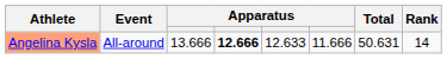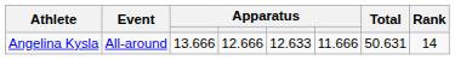row 3 | Athlete: lightsalmon background -> no background
row 3 | column 4: bold -> normal
